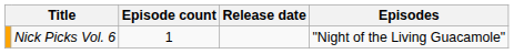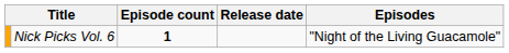Nick Picks Vol. 6 | Episode count: normal -> bold
